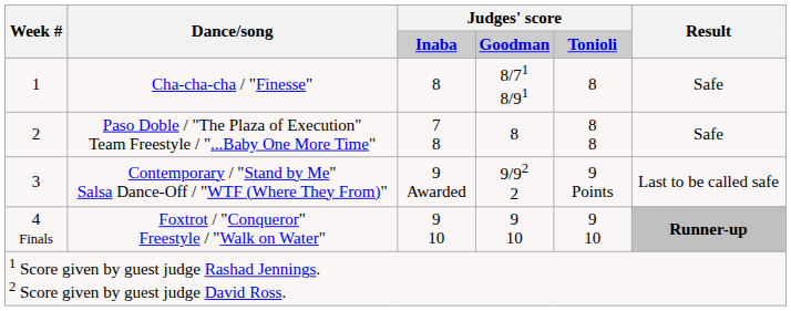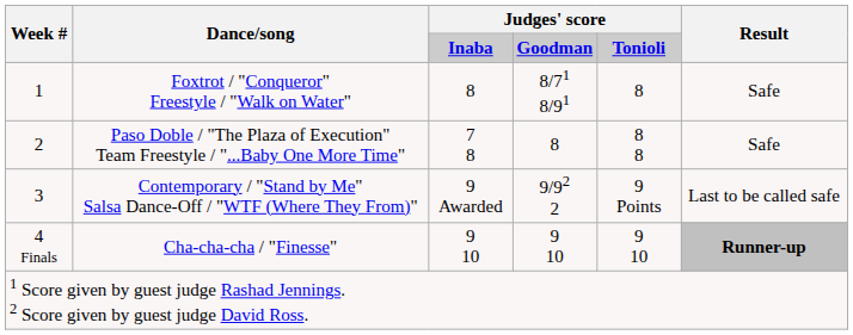1 | Dance/song: Cha-cha-cha / "Finesse" -> Foxtrot / "Conqueror" Freestyle / "Walk on Water"
4 Finals | Dance/song: Foxtrot / "Conqueror" Freestyle / "Walk on Water" -> Cha-cha-cha / "Finesse"
